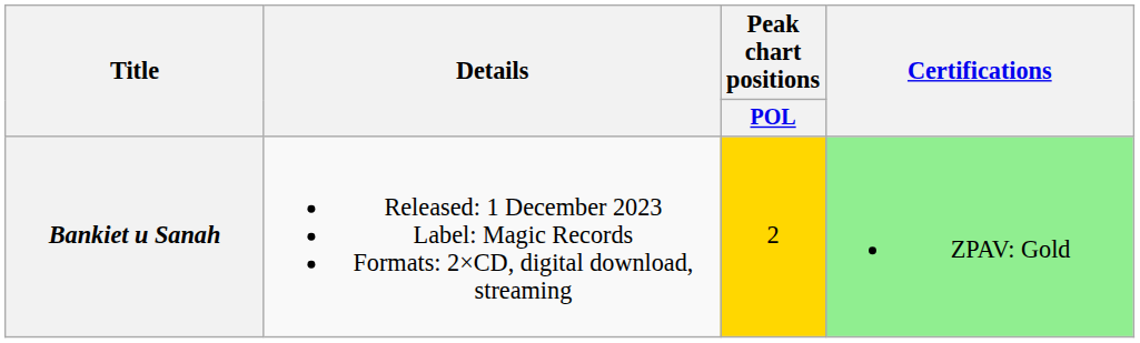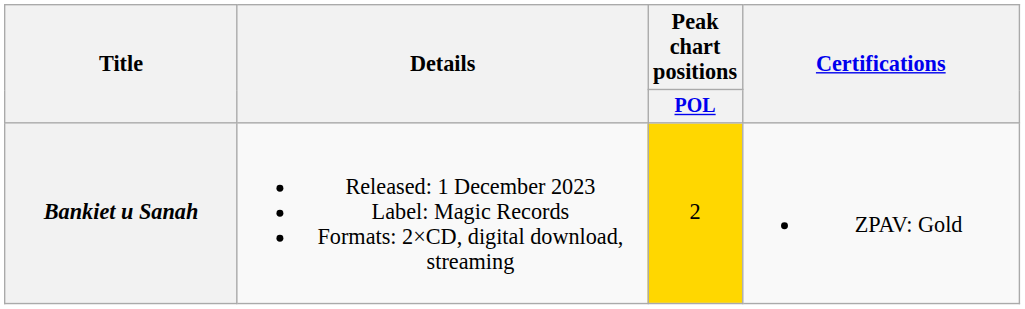Bankiet u Sanah | Certifications: lightgreen background -> no background
